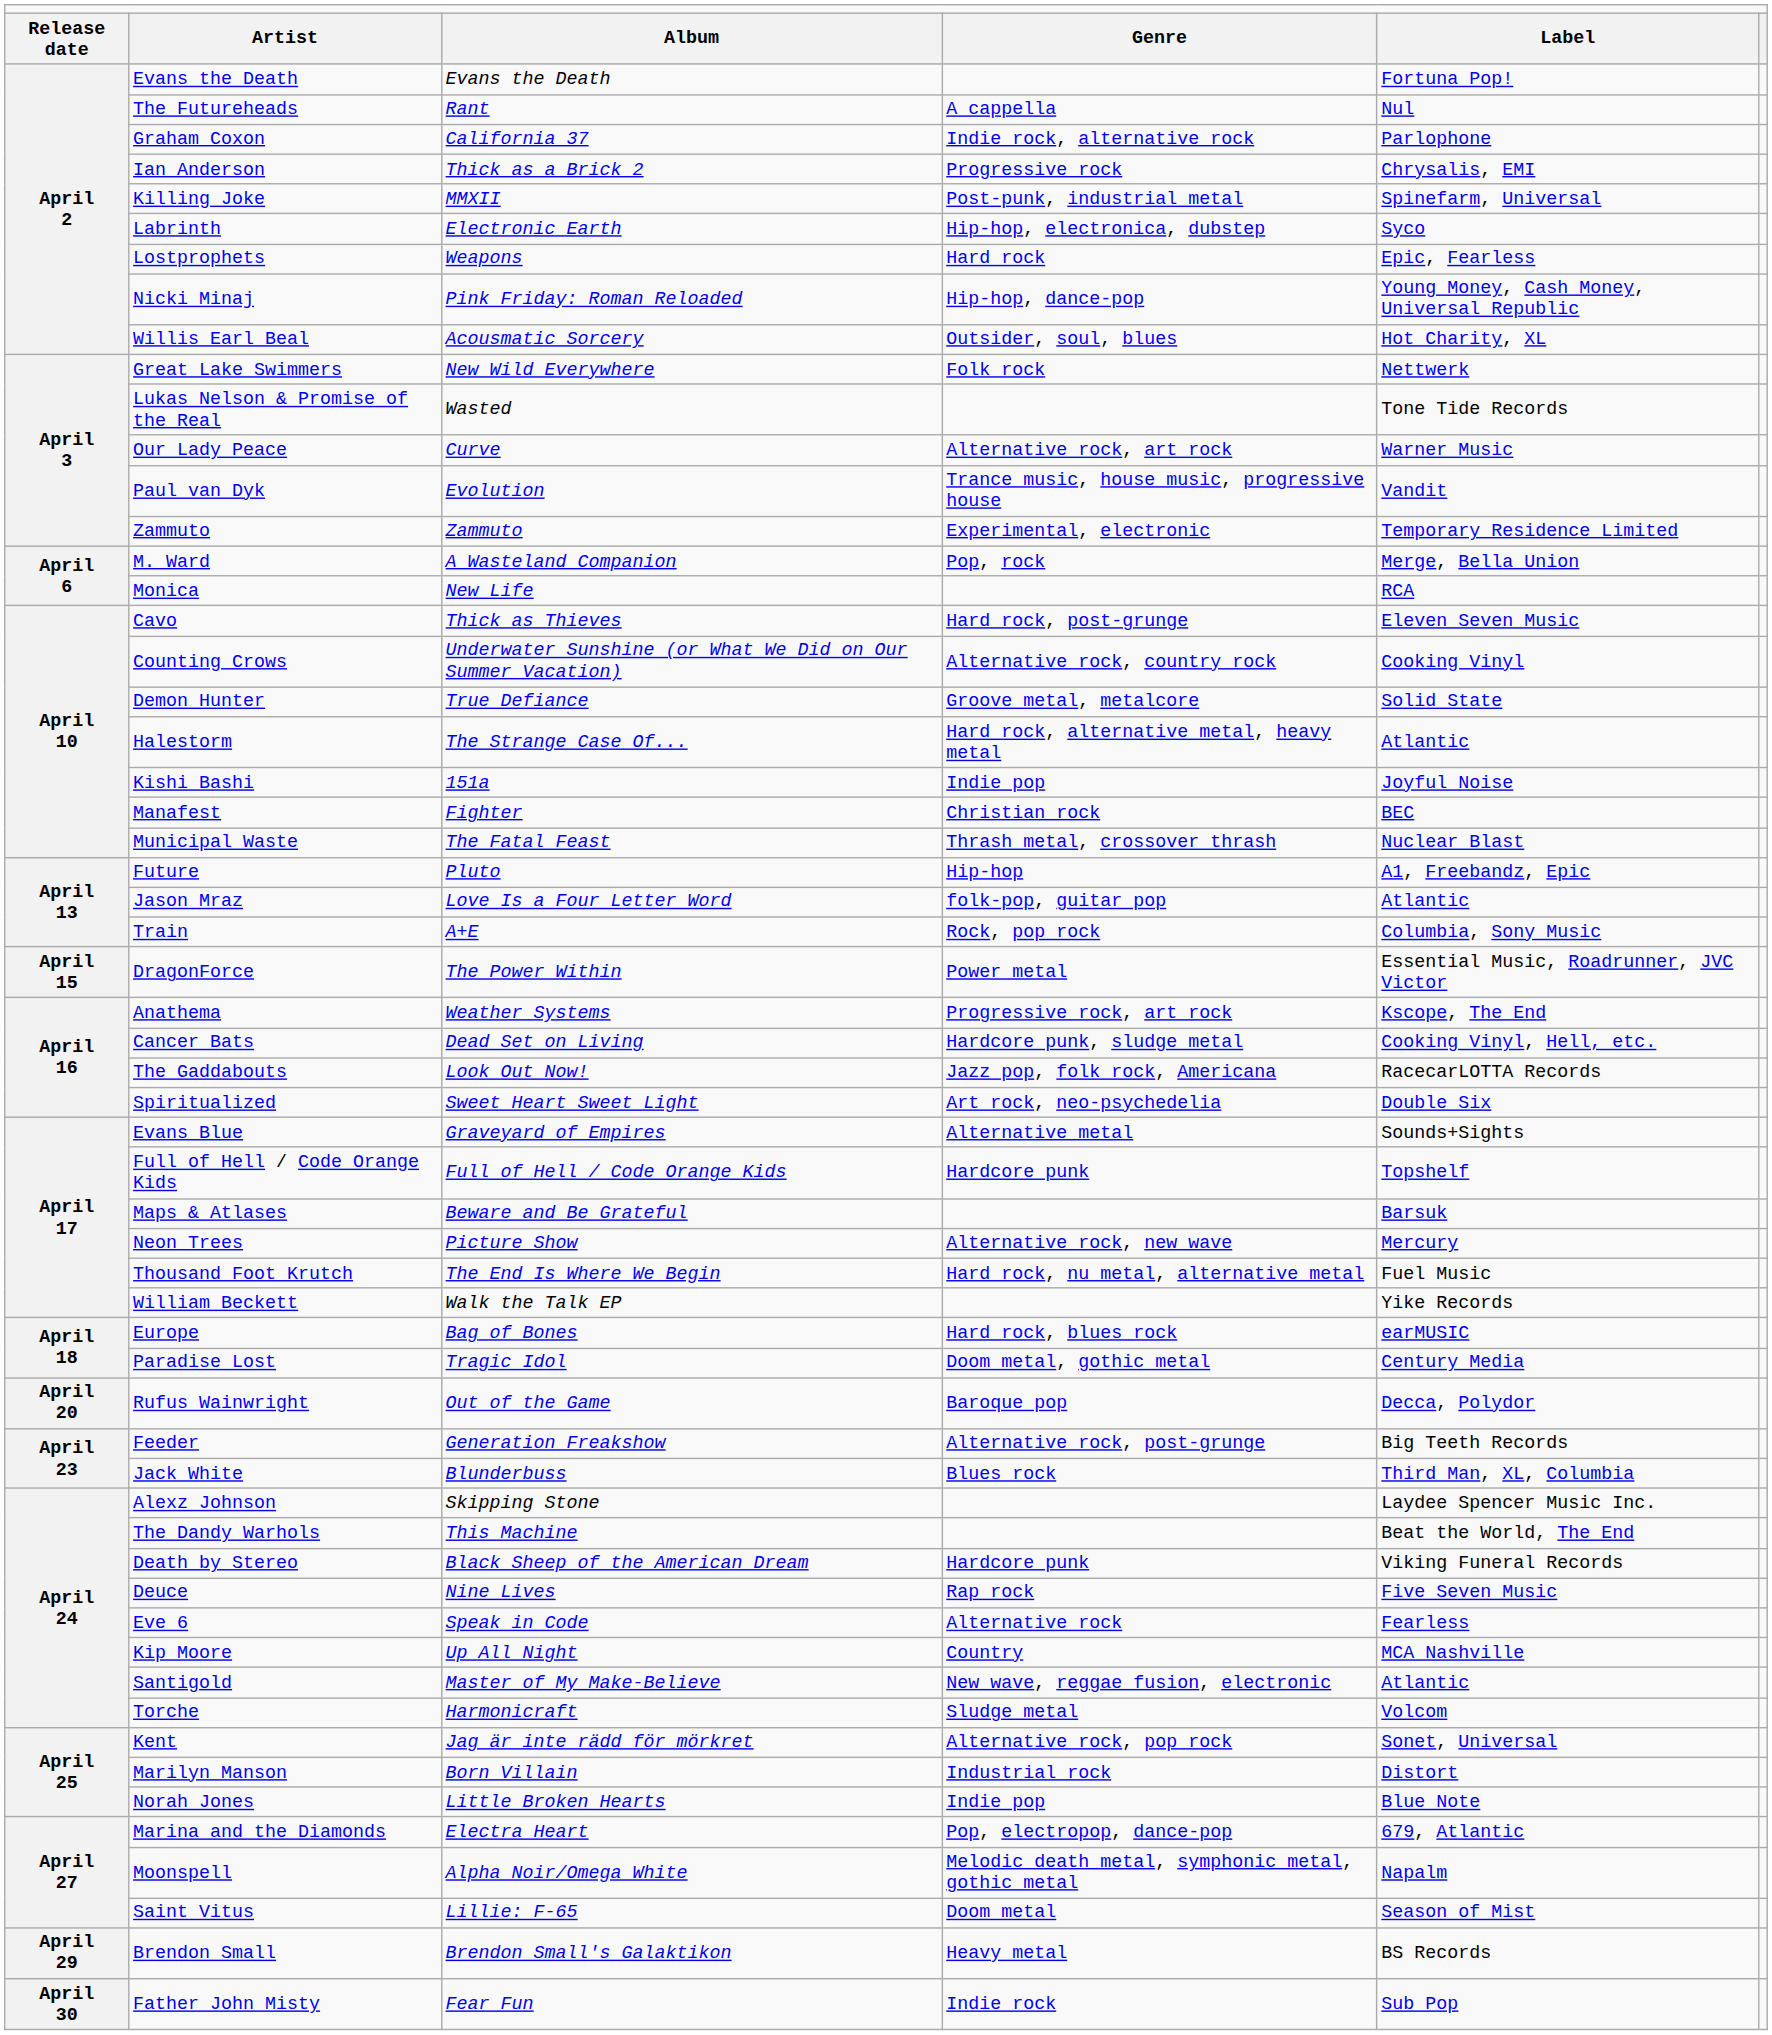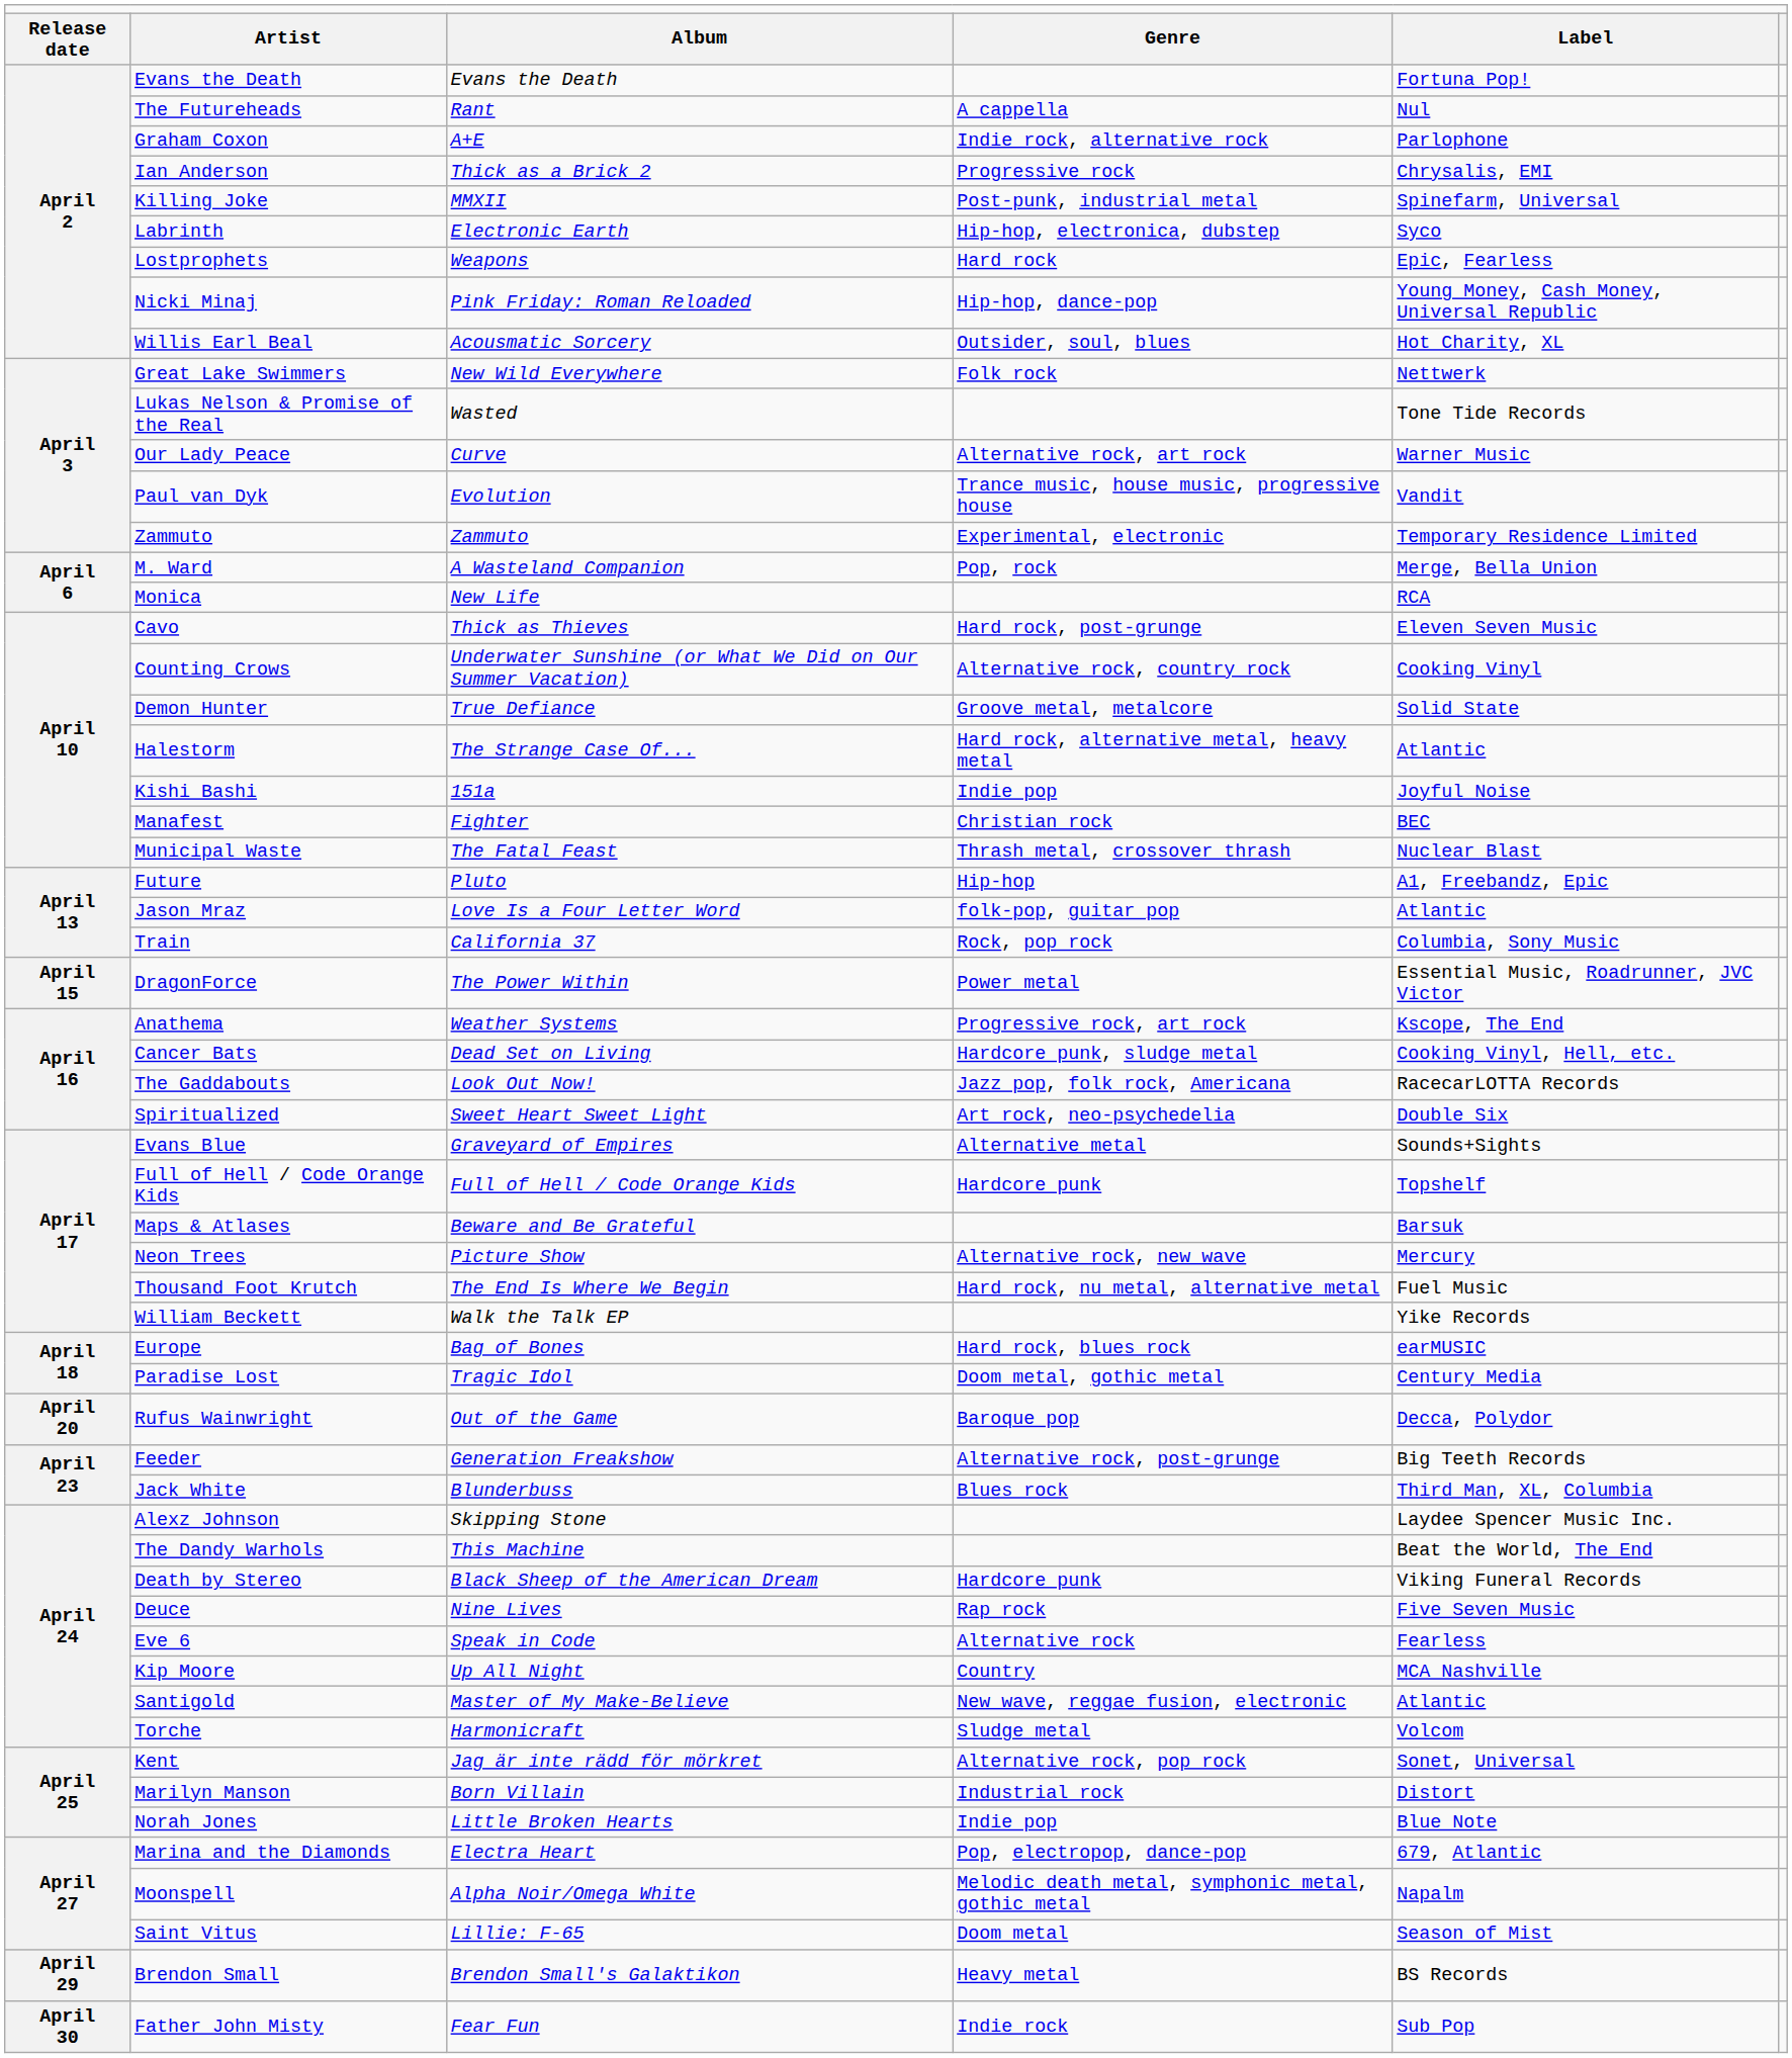Graham Coxon | column 3: California 37 -> A+E
Train | column 3: A+E -> California 37
